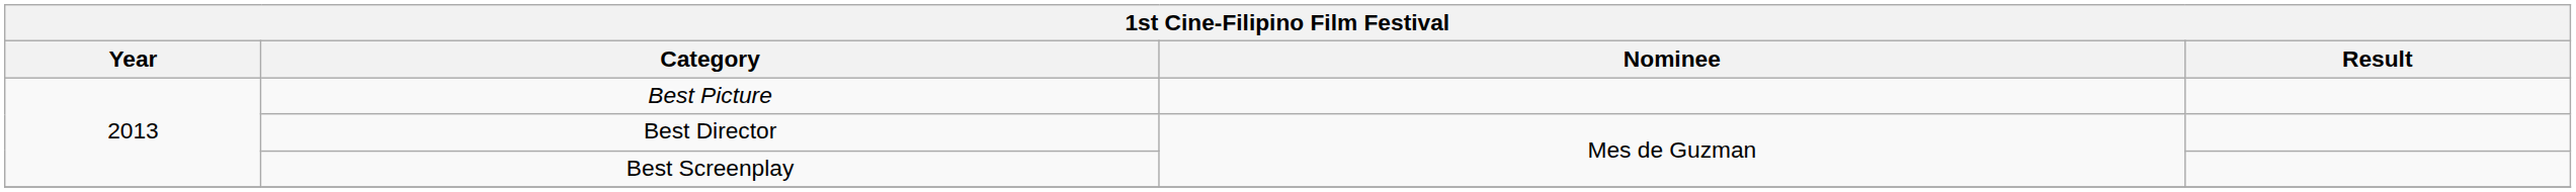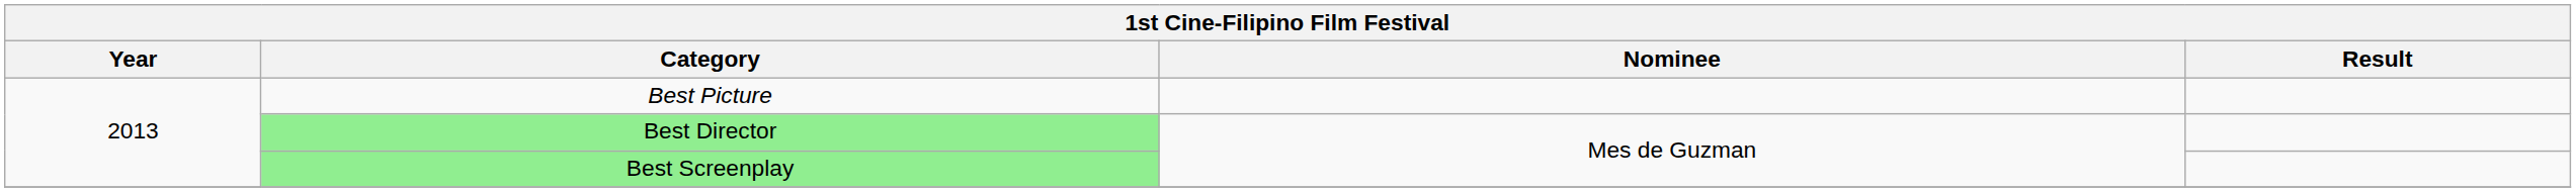Best Director | Category: no background -> lightgreen background
Best Screenplay | Category: no background -> lightgreen background
